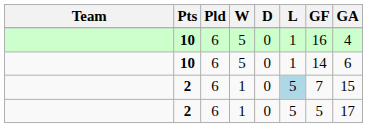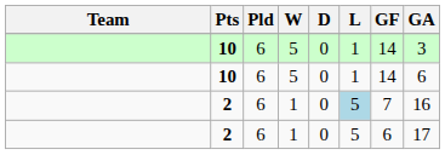row 2 | GF: 16 -> 14
row 2 | GA: 4 -> 3
row 4 | GA: 15 -> 16
row 5 | GF: 5 -> 6
